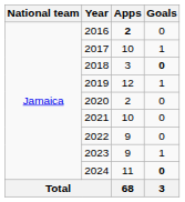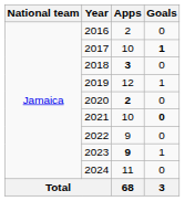2016 | Apps: bold -> normal
2017 | Goals: normal -> bold
2018 | Apps: normal -> bold
2018 | Goals: bold -> normal
2020 | Apps: normal -> bold
2021 | Goals: normal -> bold
2023 | Apps: normal -> bold
2024 | Goals: bold -> normal
